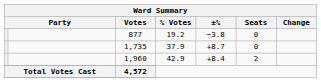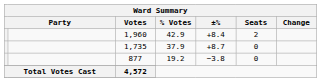rows swapped: 1,960 <-> 877
